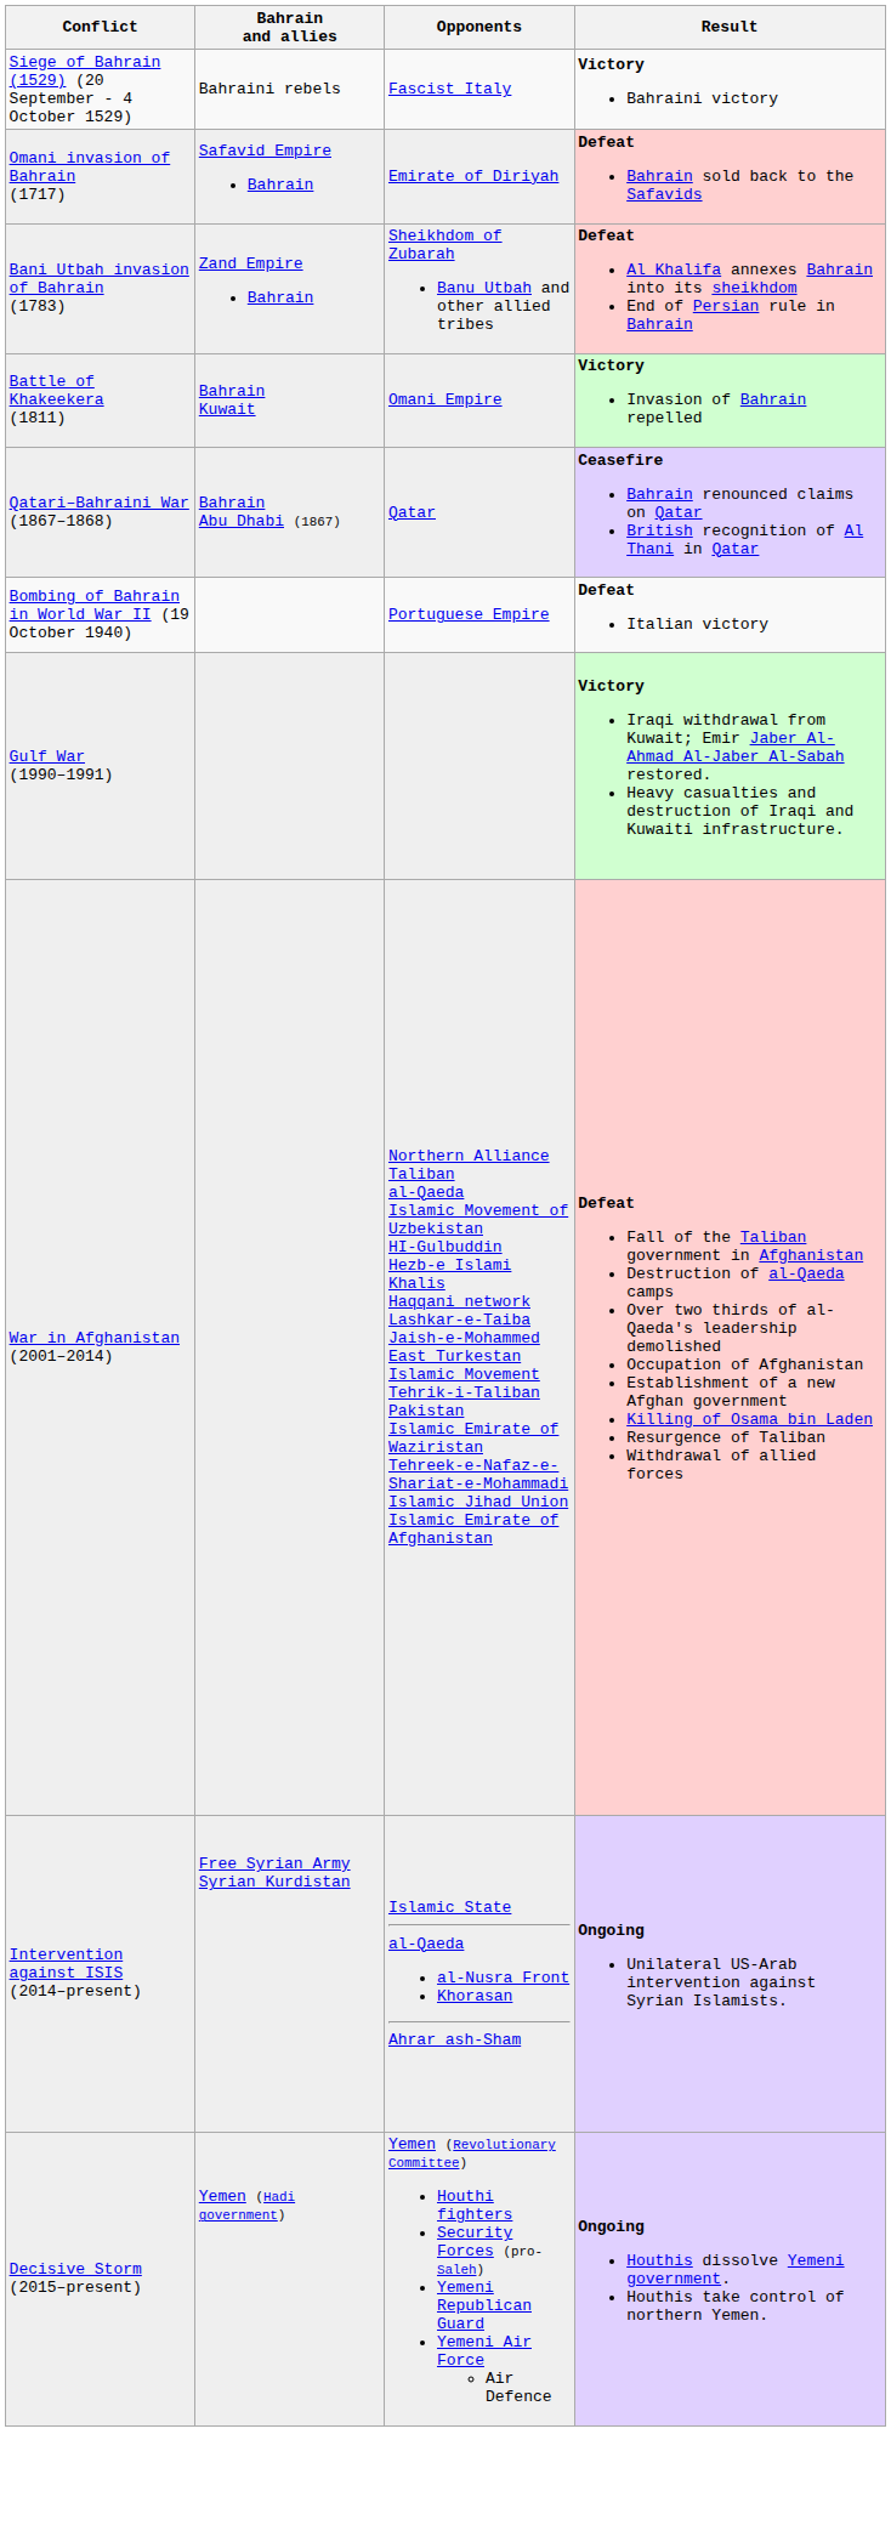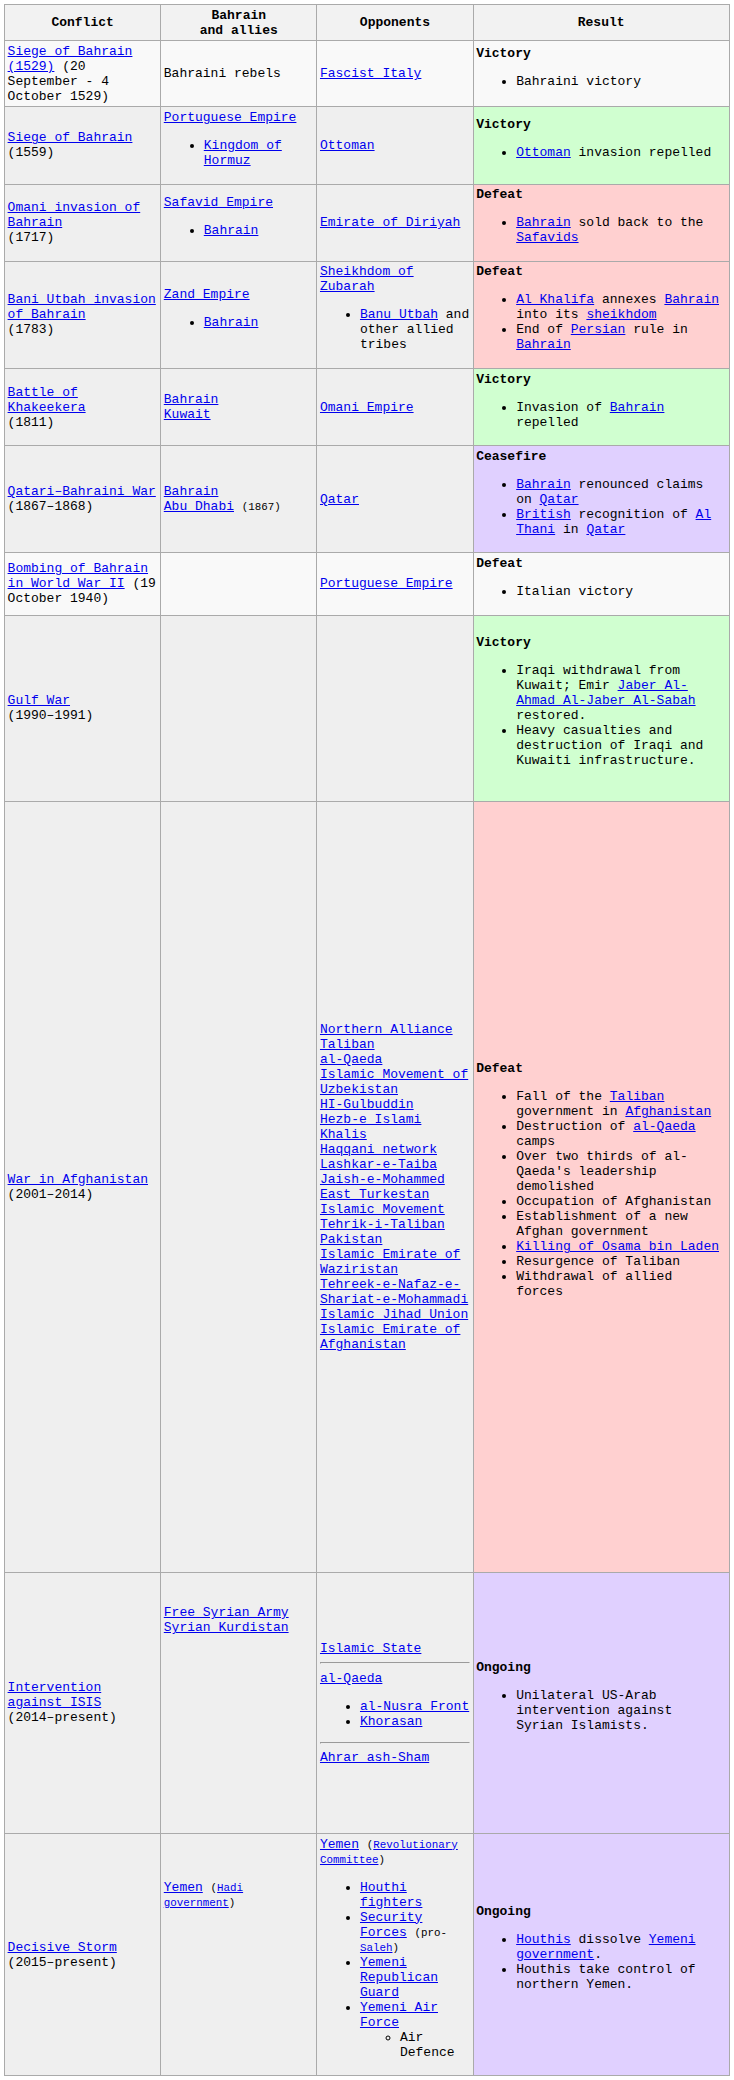+ row: Siege of Bahrain (1559) | Portuguese Empire Kingdom of Hormuz | Ottoman | Victory Ottoman invasion repelled
